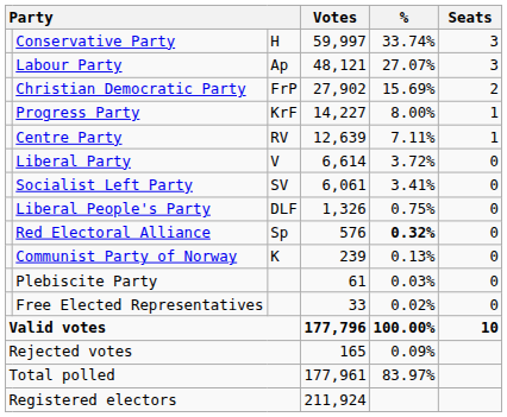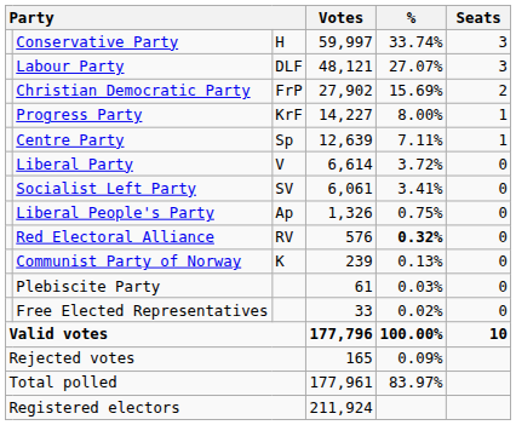Labour Party | column 3: Ap -> DLF
Centre Party | column 3: RV -> Sp
Liberal People's Party | column 3: DLF -> Ap
Red Electoral Alliance | column 3: Sp -> RV
